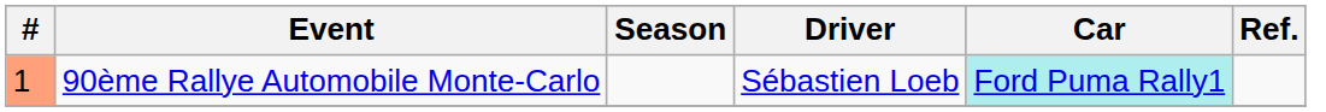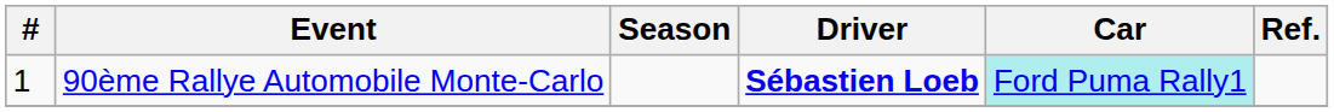90ème Rallye Automobile Monte-Carlo | #: lightsalmon background -> no background
90ème Rallye Automobile Monte-Carlo | Driver: normal -> bold
